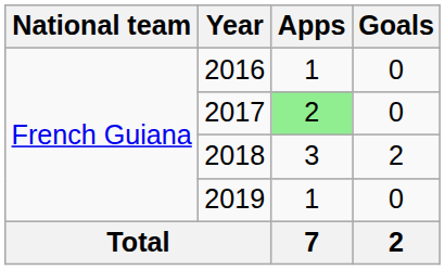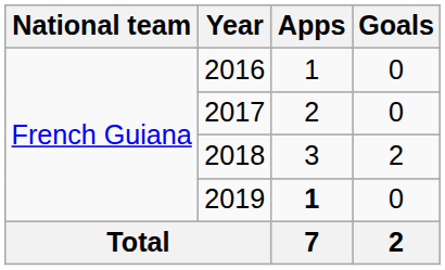2017 | Apps: lightgreen background -> no background
2019 | Apps: normal -> bold
